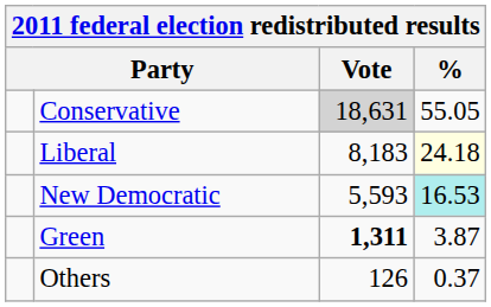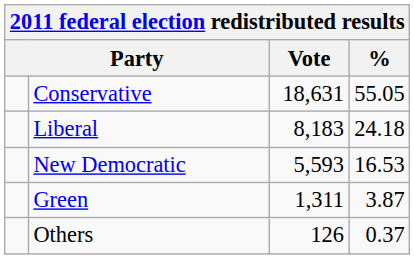Conservative | Vote: lightgrey background -> no background
Liberal | %: lightyellow background -> no background
New Democratic | %: paleturquoise background -> no background
Green | Vote: bold -> normal
